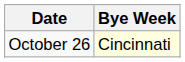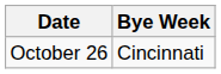October 26 | column 2: lightyellow background -> no background
